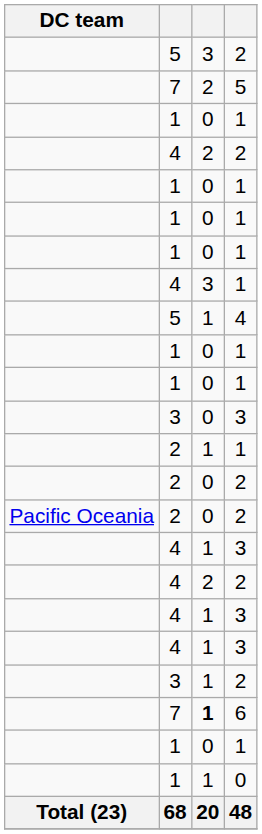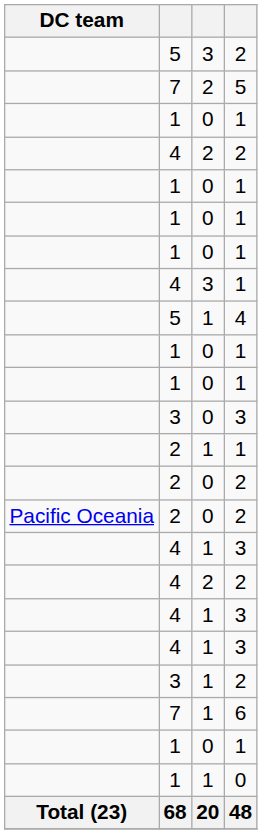6 | column 3: bold -> normal
